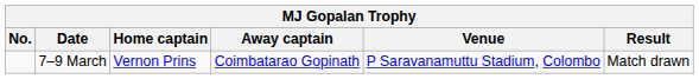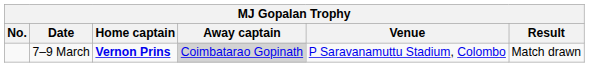7–9 March | Home captain: normal -> bold
7–9 March | Away captain: no background -> lightgrey background
